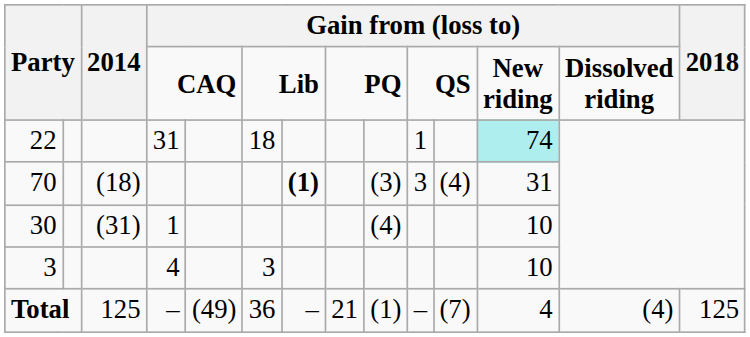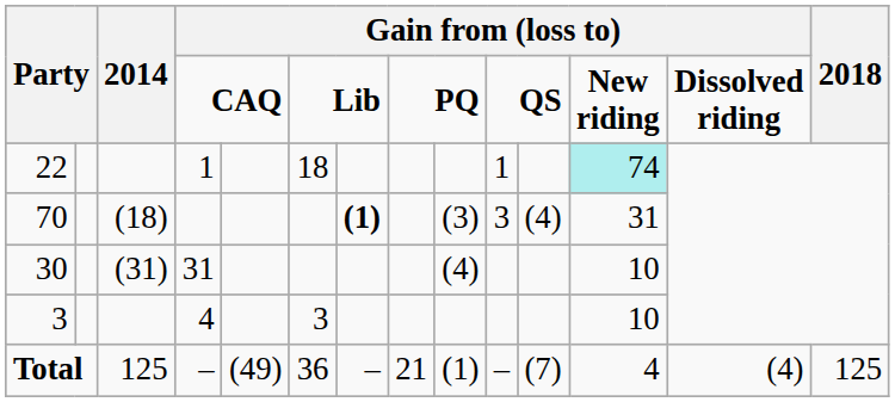22 | column 4: 31 -> 1
30 | column 4: 1 -> 31
